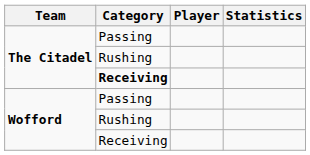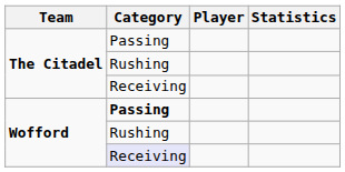The Citadel / Receiving | Category: bold -> normal
Wofford / Passing | Category: normal -> bold
Wofford / Receiving | Category: no background -> lavender background
